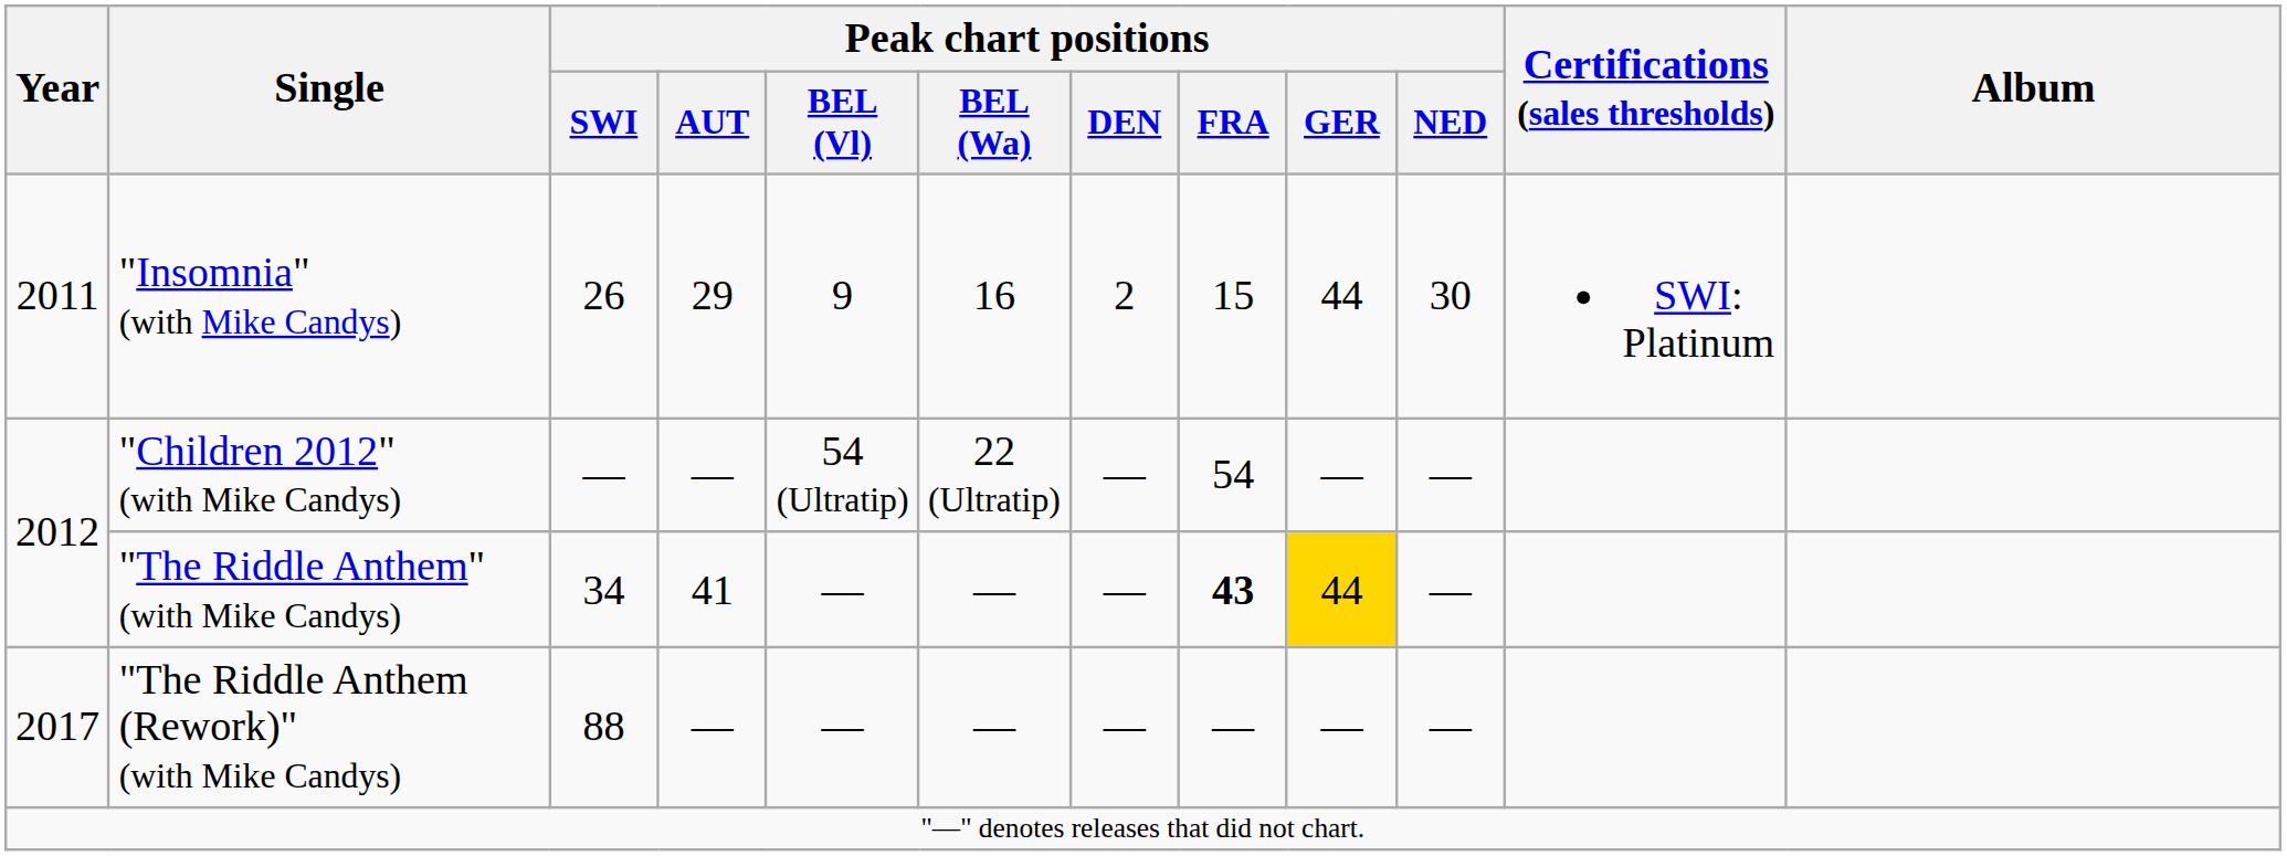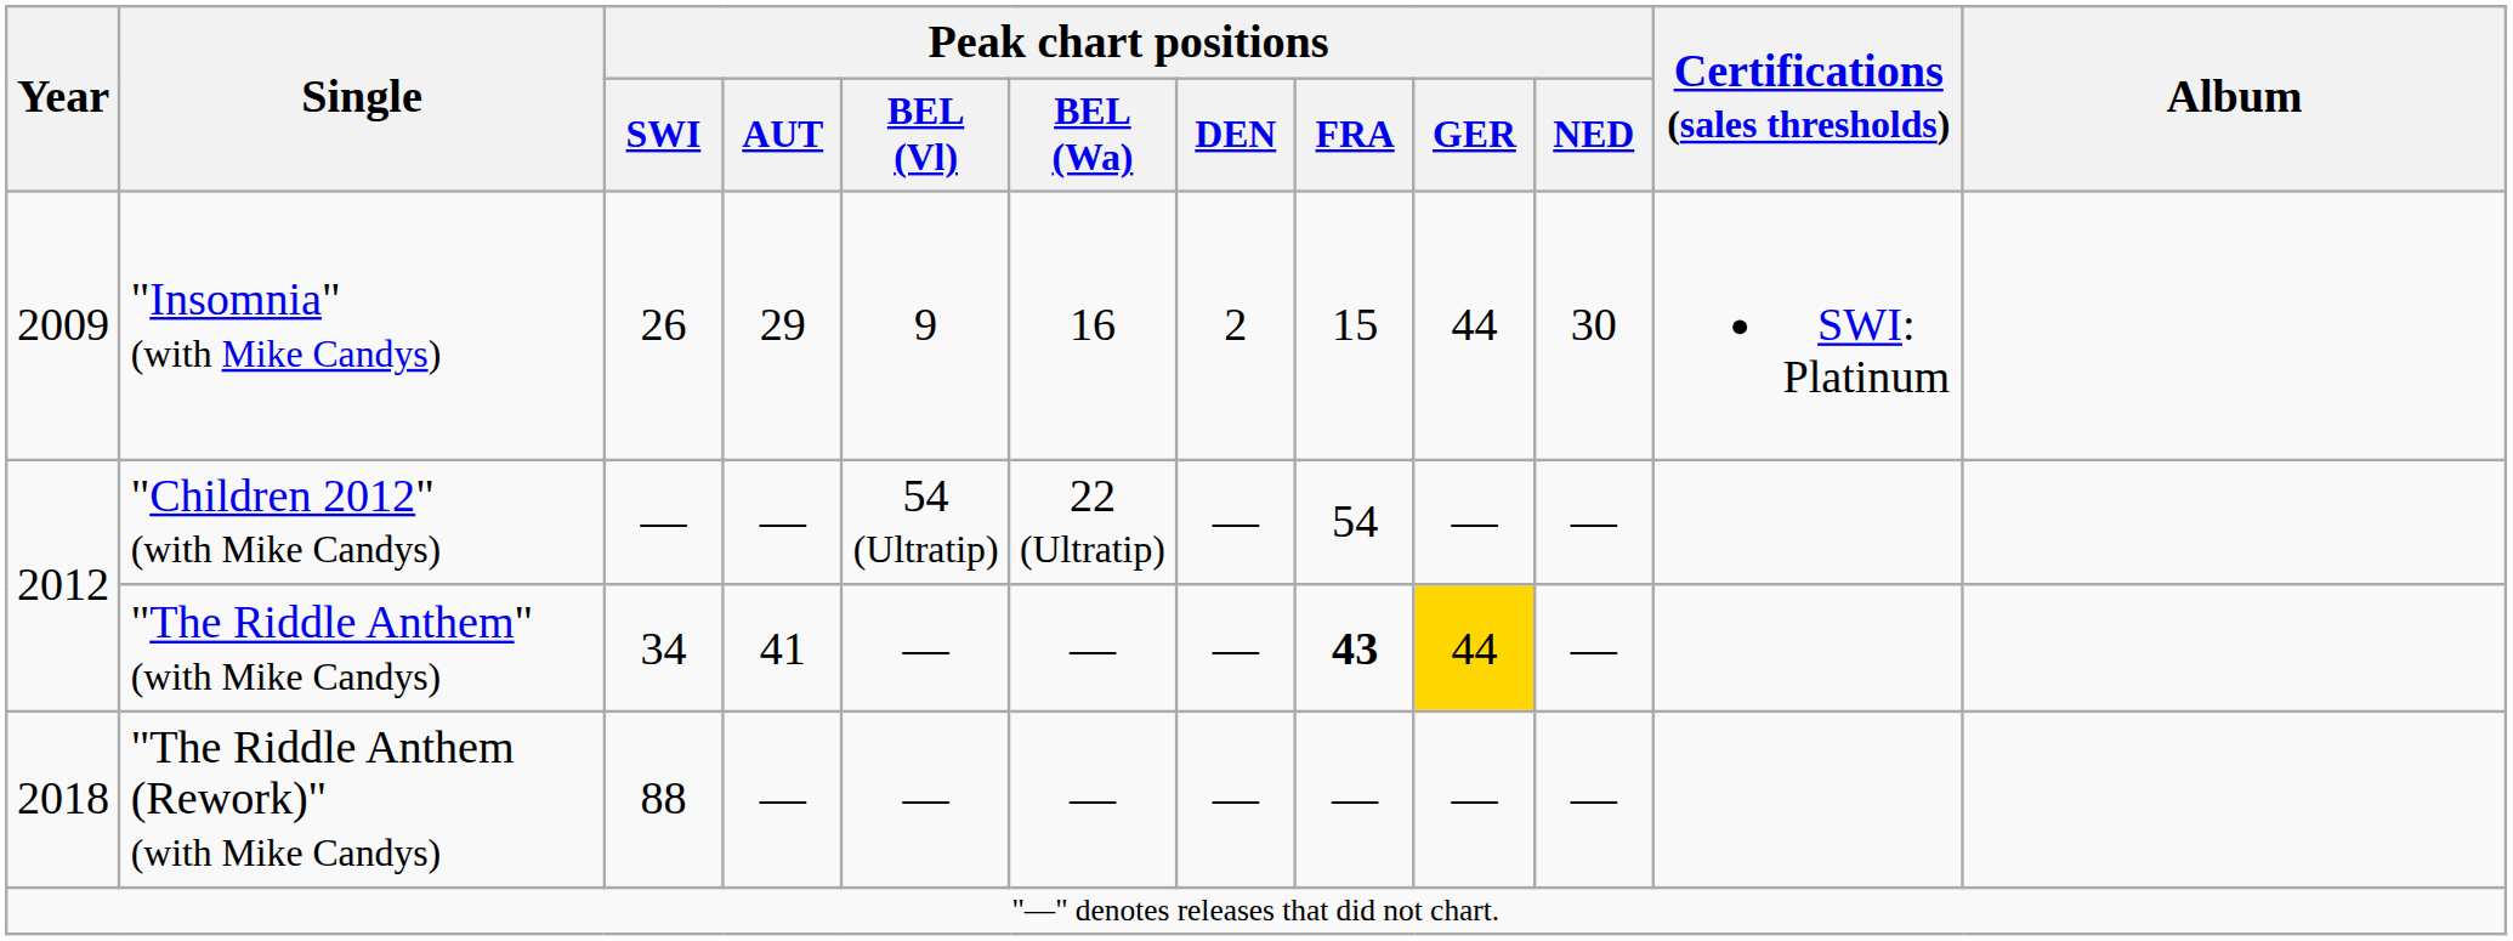"Insomnia" (with Mike Candys) | Year: 2011 -> 2009
"The Riddle Anthem (Rework)" (with Mike Candys) | Year: 2017 -> 2018
